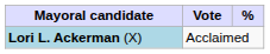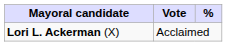Lori L. Ackerman (X) | Mayoral candidate: lightblue background -> no background
